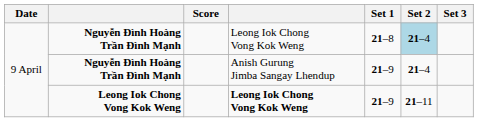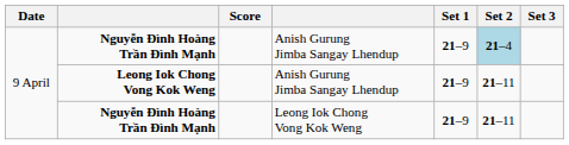row 2 | column 4: Leong Iok Chong Vong Kok Weng -> Anish Gurung Jimba Sangay Lhendup
row 2 | Set 1: 21–8 -> 21–9
row 3 | column 2: Nguyễn Đình Hoàng Trần Đình Mạnh -> Leong Iok Chong Vong Kok Weng
row 3 | Set 2: 21–4 -> 21–11
row 4 | column 2: Leong Iok Chong Vong Kok Weng -> Nguyễn Đình Hoàng Trần Đình Mạnh
row 4 | column 4: bold -> normal
